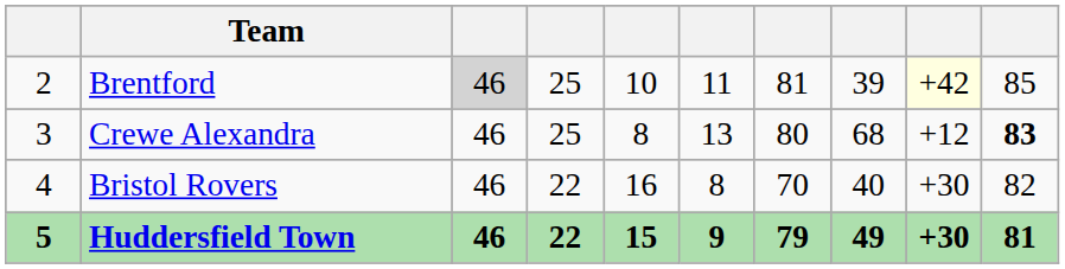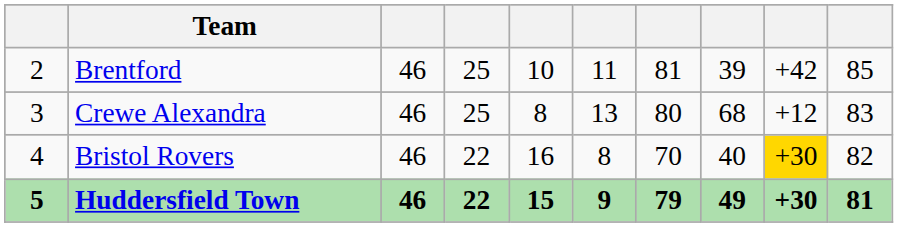Brentford | column 3: lightgrey background -> no background
Brentford | column 9: lightyellow background -> no background
Crewe Alexandra | column 10: bold -> normal
Bristol Rovers | column 9: no background -> gold background
